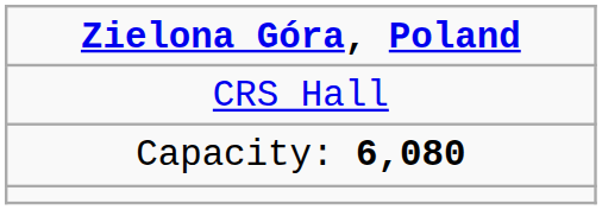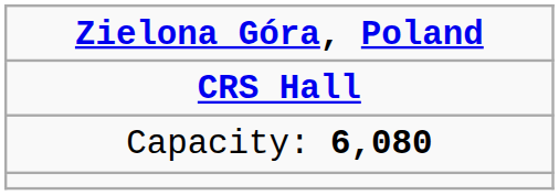row 2 | column 1: normal -> bold
